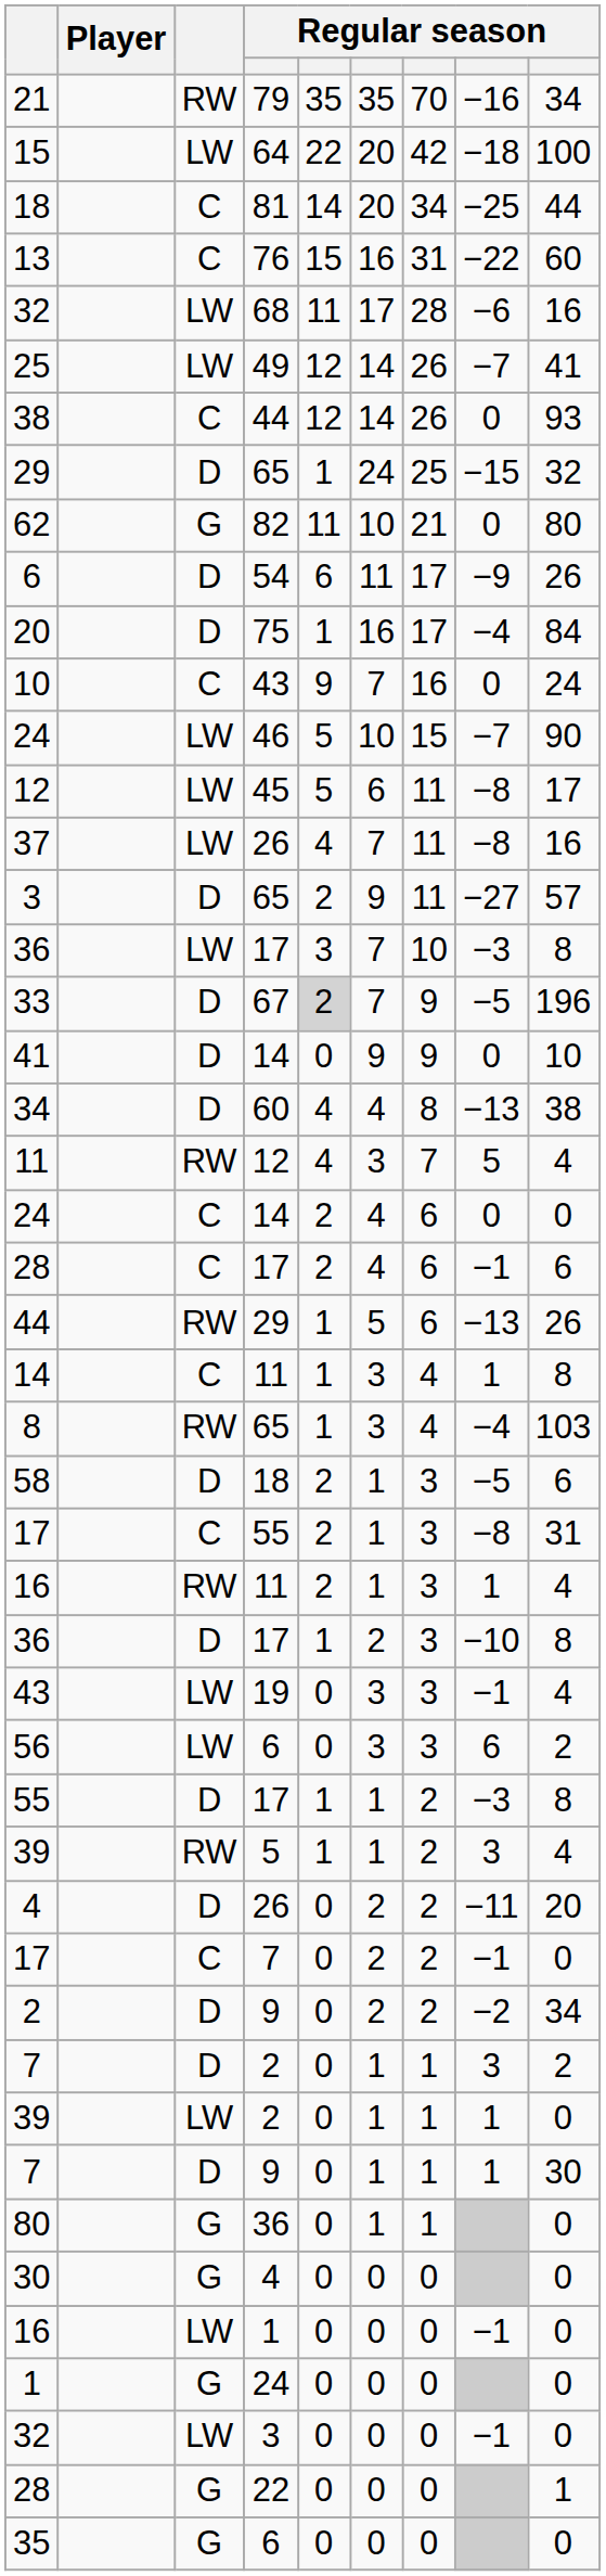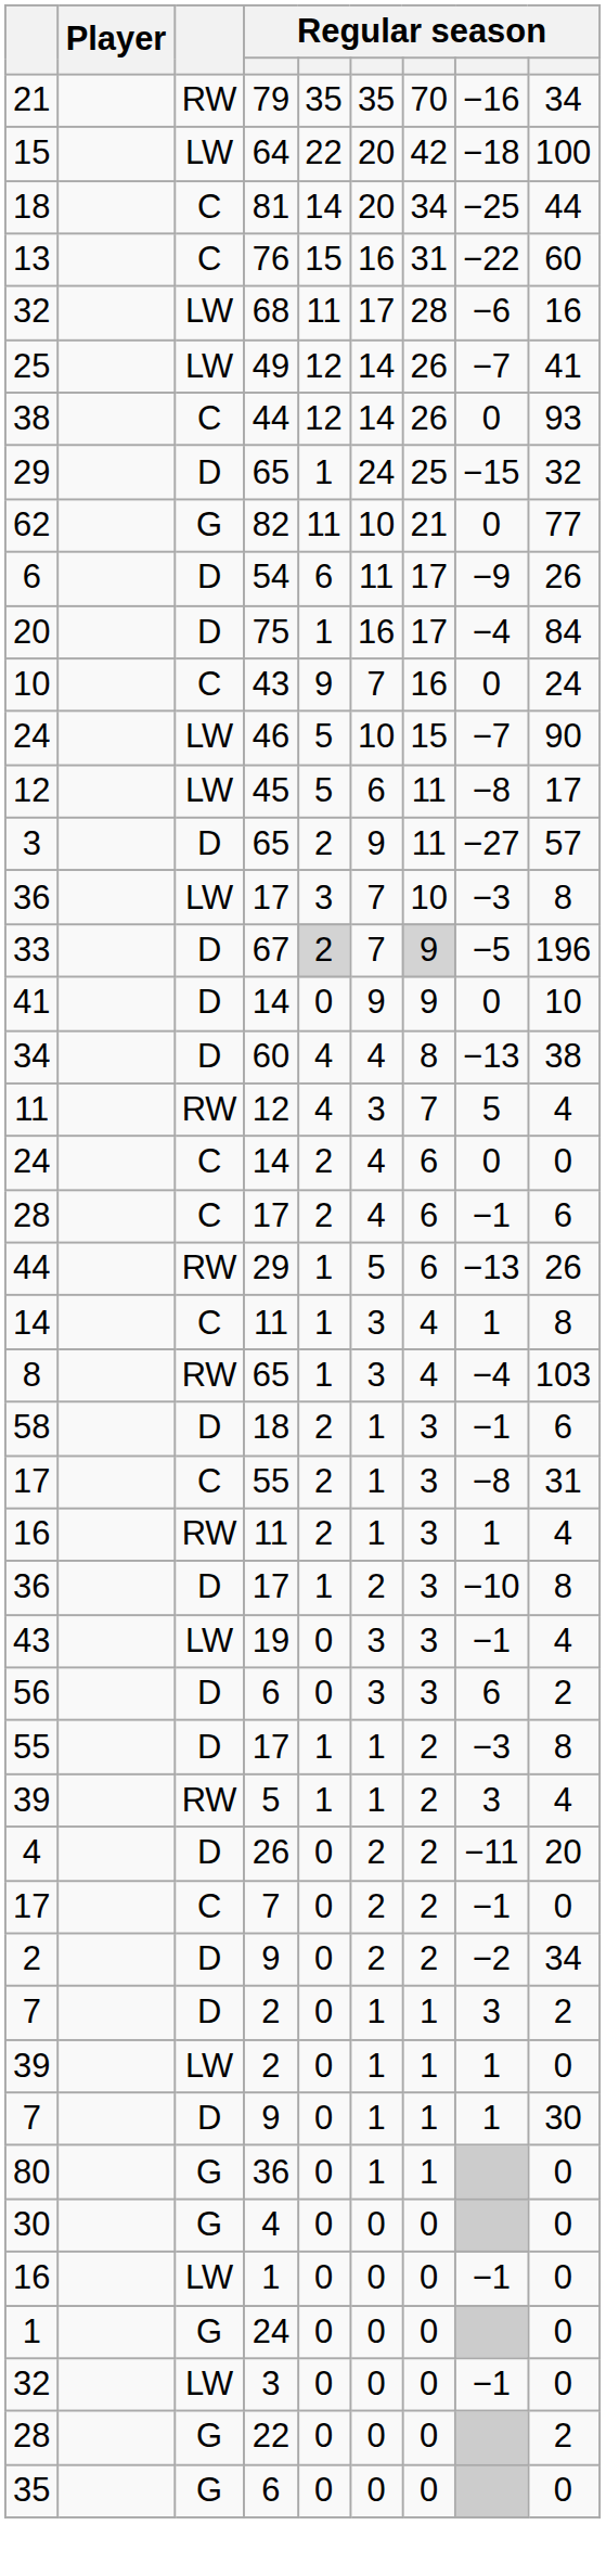62 | column 9: 80 -> 77
- row: 37 | LW | 26 | 4 | 7 | 11 | −8 | 16
33 | column 7: no background -> lightgrey background
58 | column 8: −5 -> −1
56 | column 3: LW -> D
28 / 22 | column 9: 1 -> 2
